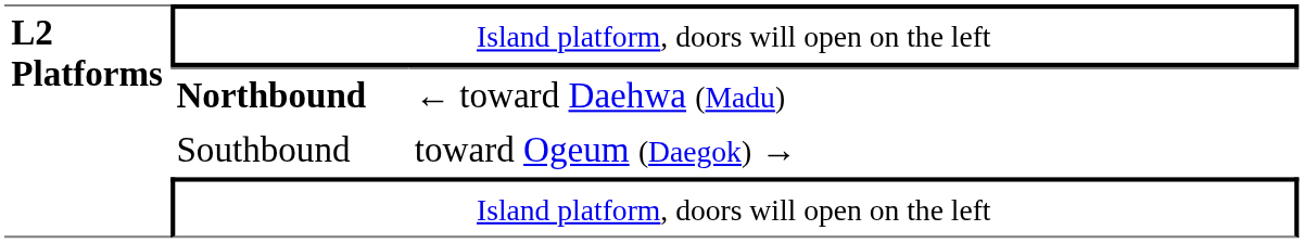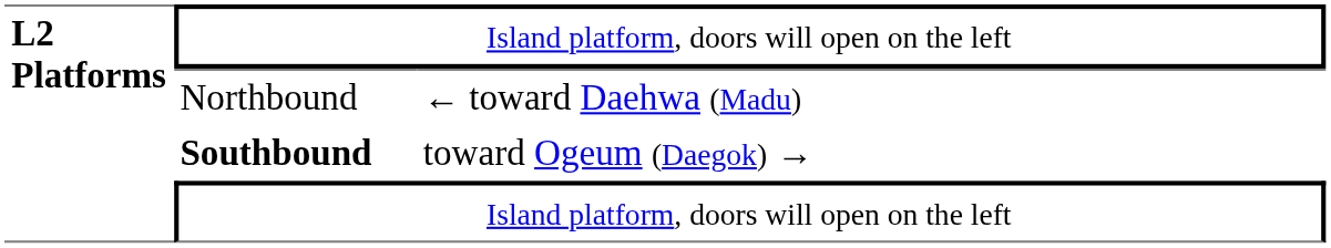Northbound | column 2: bold -> normal
Southbound | column 2: normal -> bold
